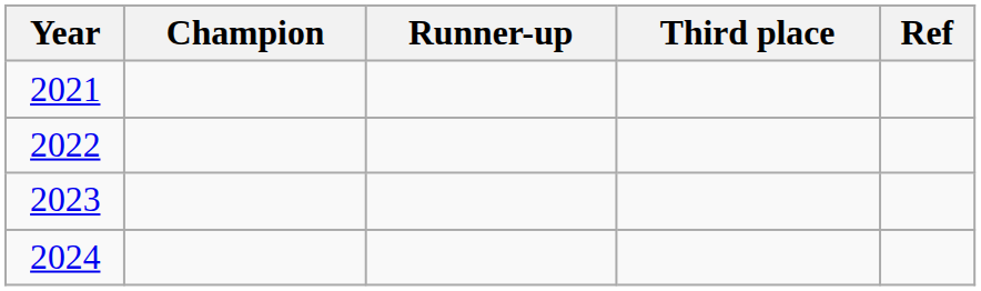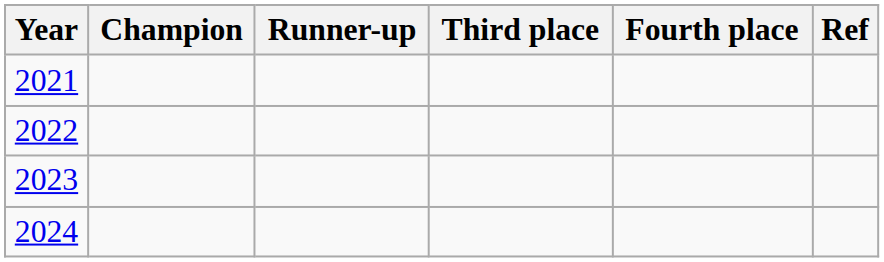+ column: Fourth place
